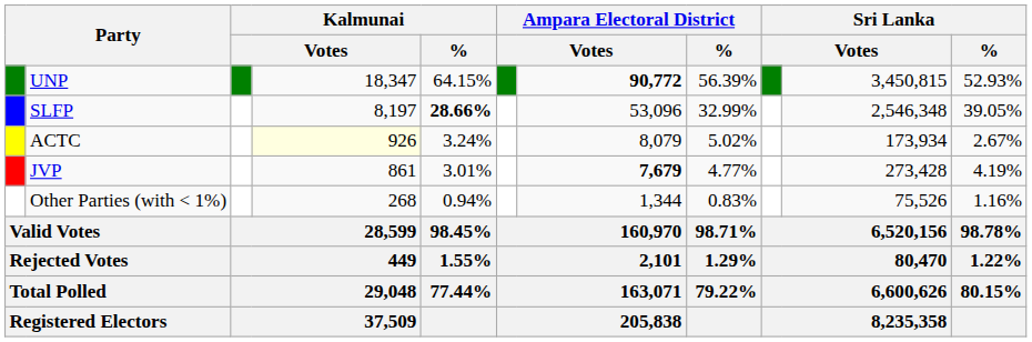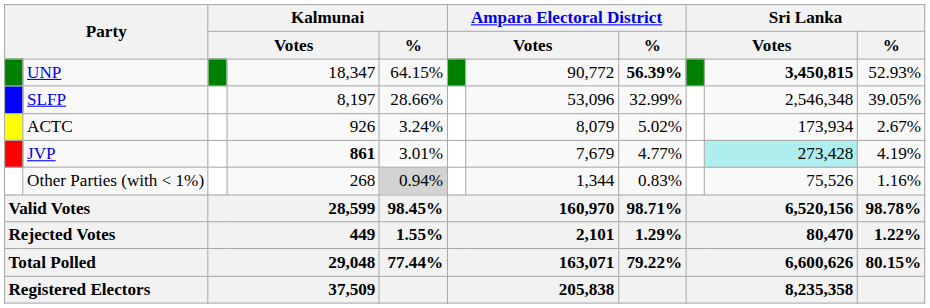UNP | column 7: bold -> normal
UNP | Ampara Electoral District / %: normal -> bold
UNP | column 10: normal -> bold
SLFP | Kalmunai / %: bold -> normal
ACTC | column 4: lightyellow background -> no background
JVP | column 4: normal -> bold
JVP | column 7: bold -> normal
JVP | column 10: no background -> paleturquoise background
Other Parties (with < 1%) | Kalmunai / %: no background -> lightgrey background
